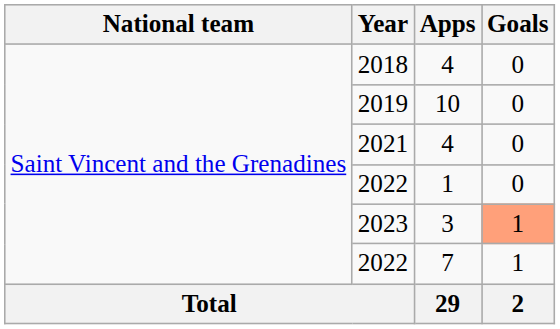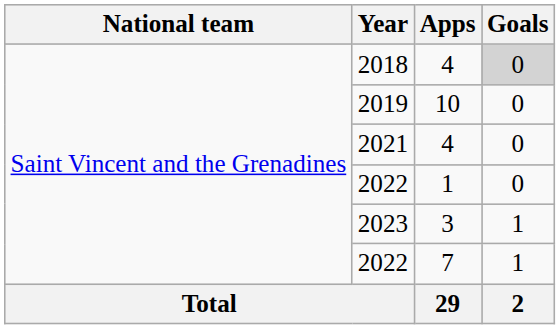2018 | Goals: no background -> lightgrey background
2023 | Goals: lightsalmon background -> no background
